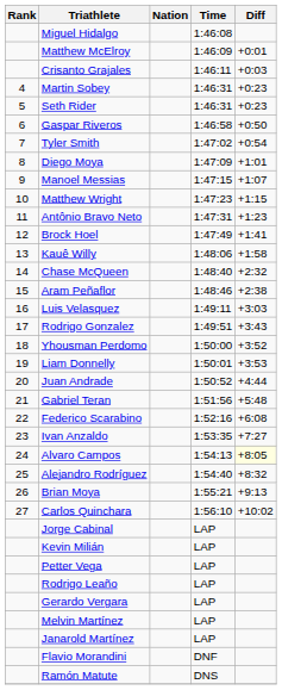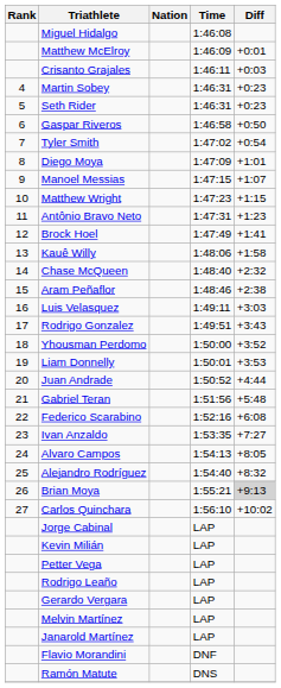Alvaro Campos | Diff: lightyellow background -> no background
Brian Moya | Diff: no background -> lightgrey background
